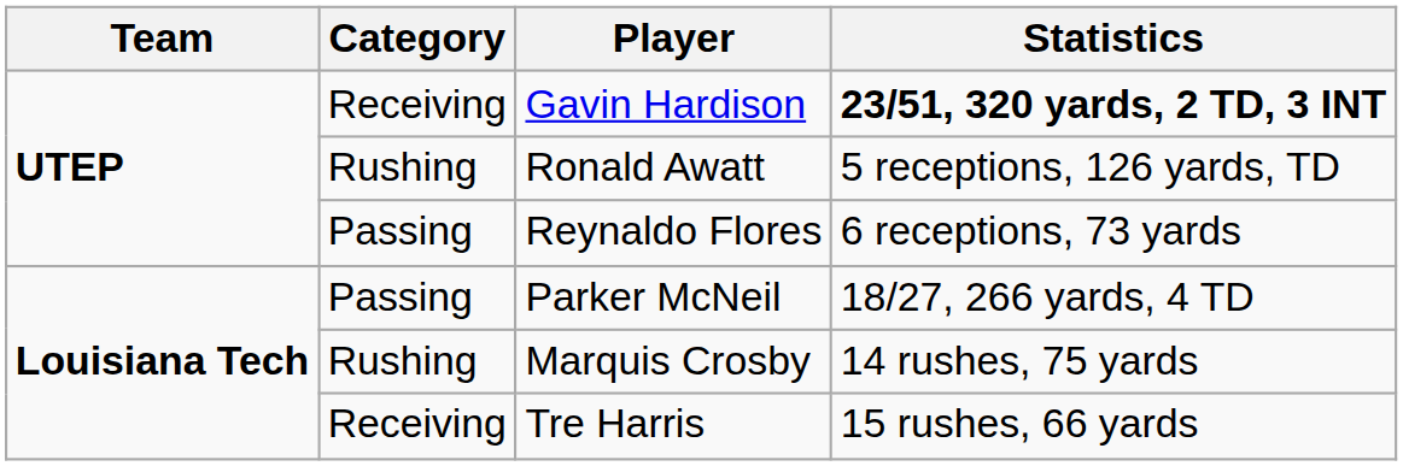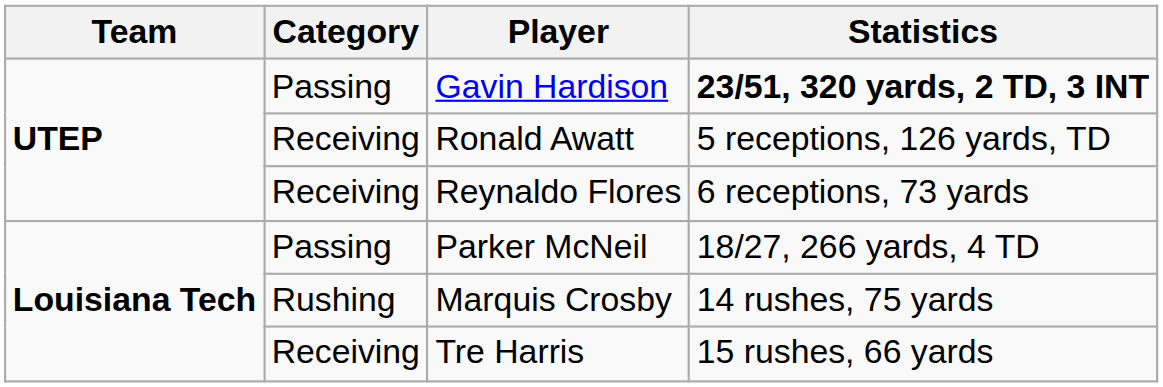Gavin Hardison | Category: Receiving -> Passing
Ronald Awatt | Category: Rushing -> Receiving
Reynaldo Flores | Category: Passing -> Receiving
